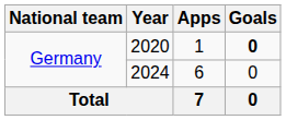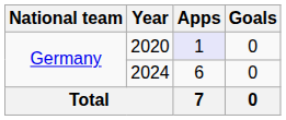2020 | Apps: no background -> lavender background
2020 | Goals: bold -> normal
